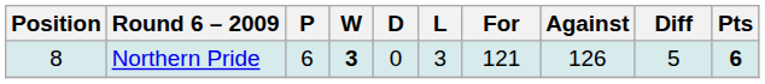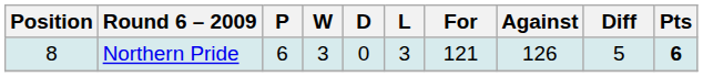Northern Pride | W: bold -> normal
